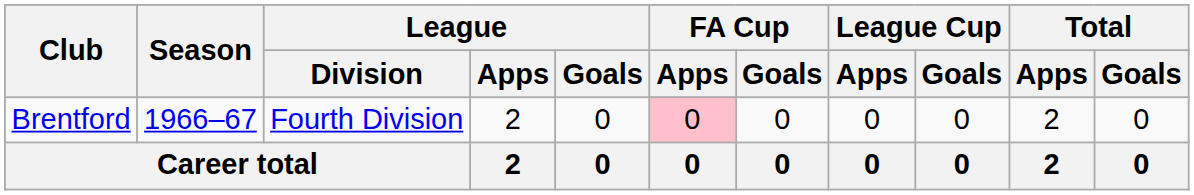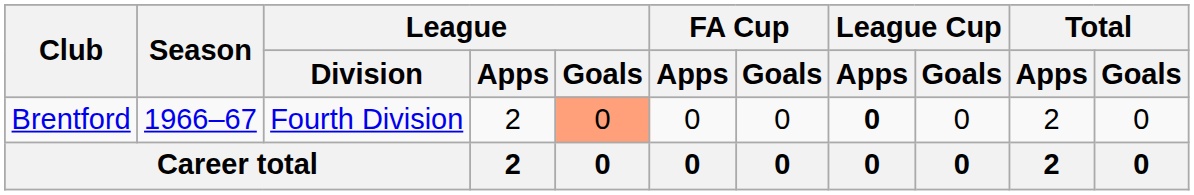Brentford | League / Goals: no background -> lightsalmon background
Brentford | FA Cup / Apps: pink background -> no background
Brentford | League Cup / Apps: normal -> bold
